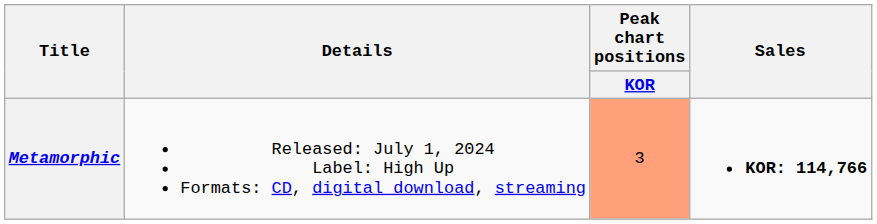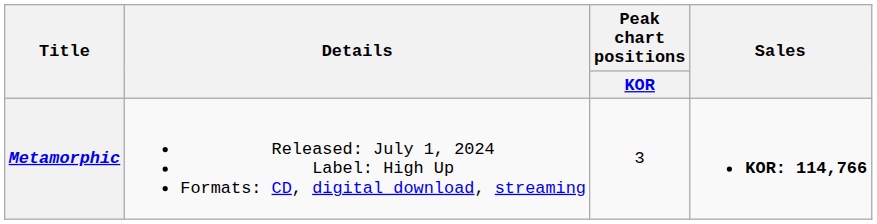Metamorphic | Peak chart positions / KOR: lightsalmon background -> no background
